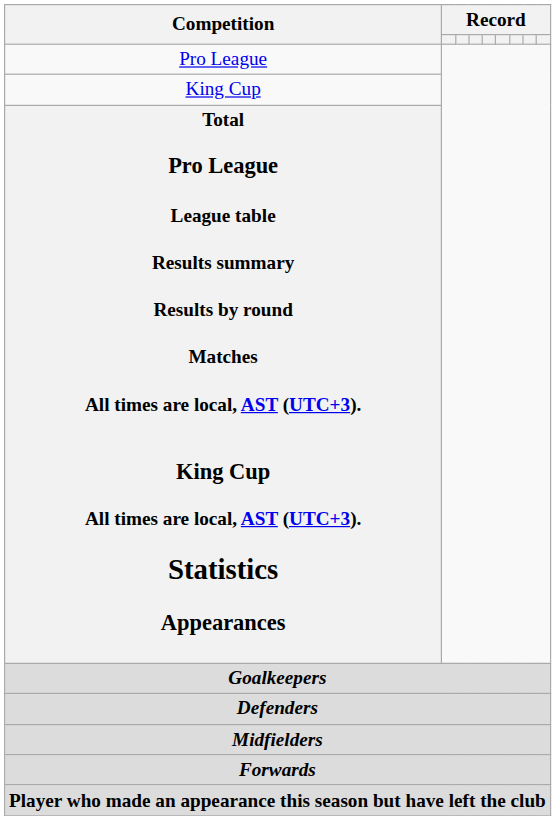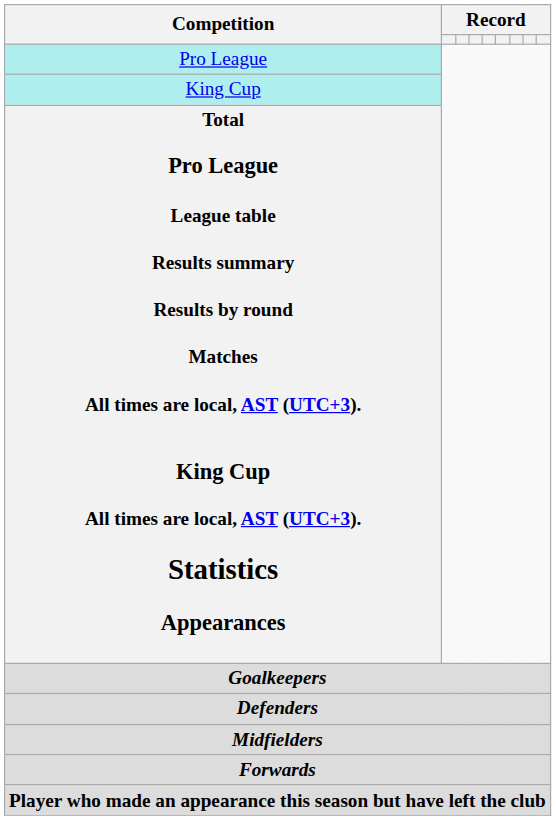Pro League | Competition: no background -> paleturquoise background
King Cup | Competition: no background -> paleturquoise background
